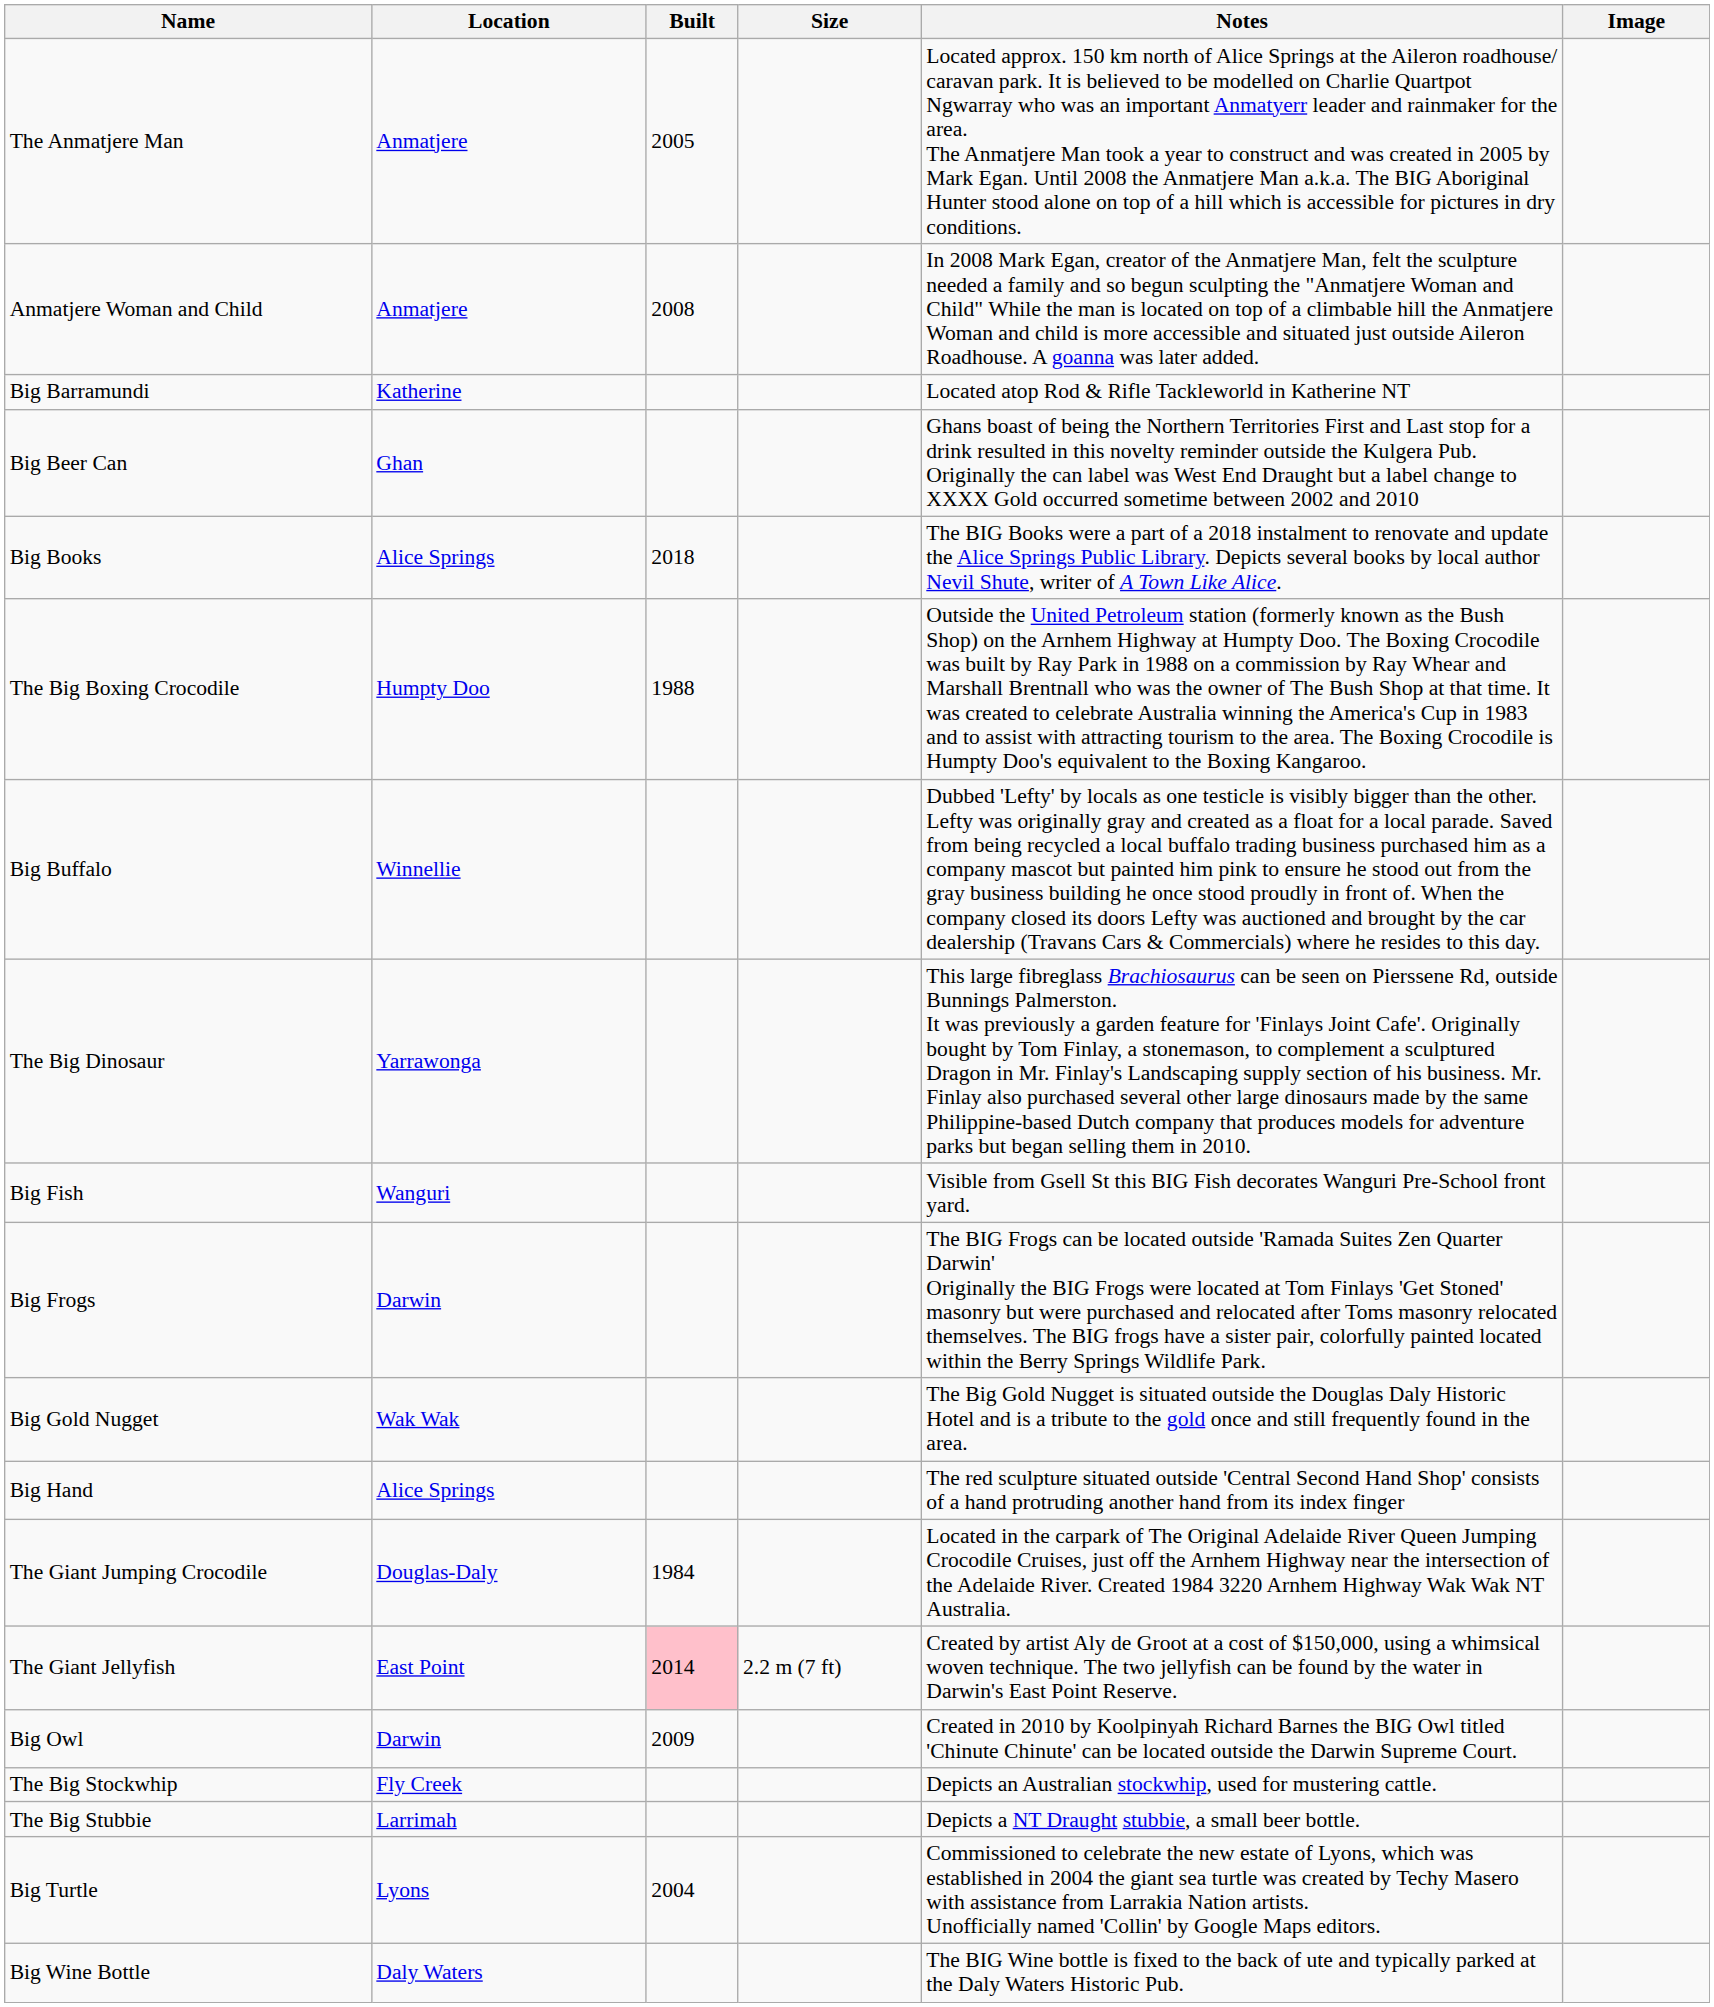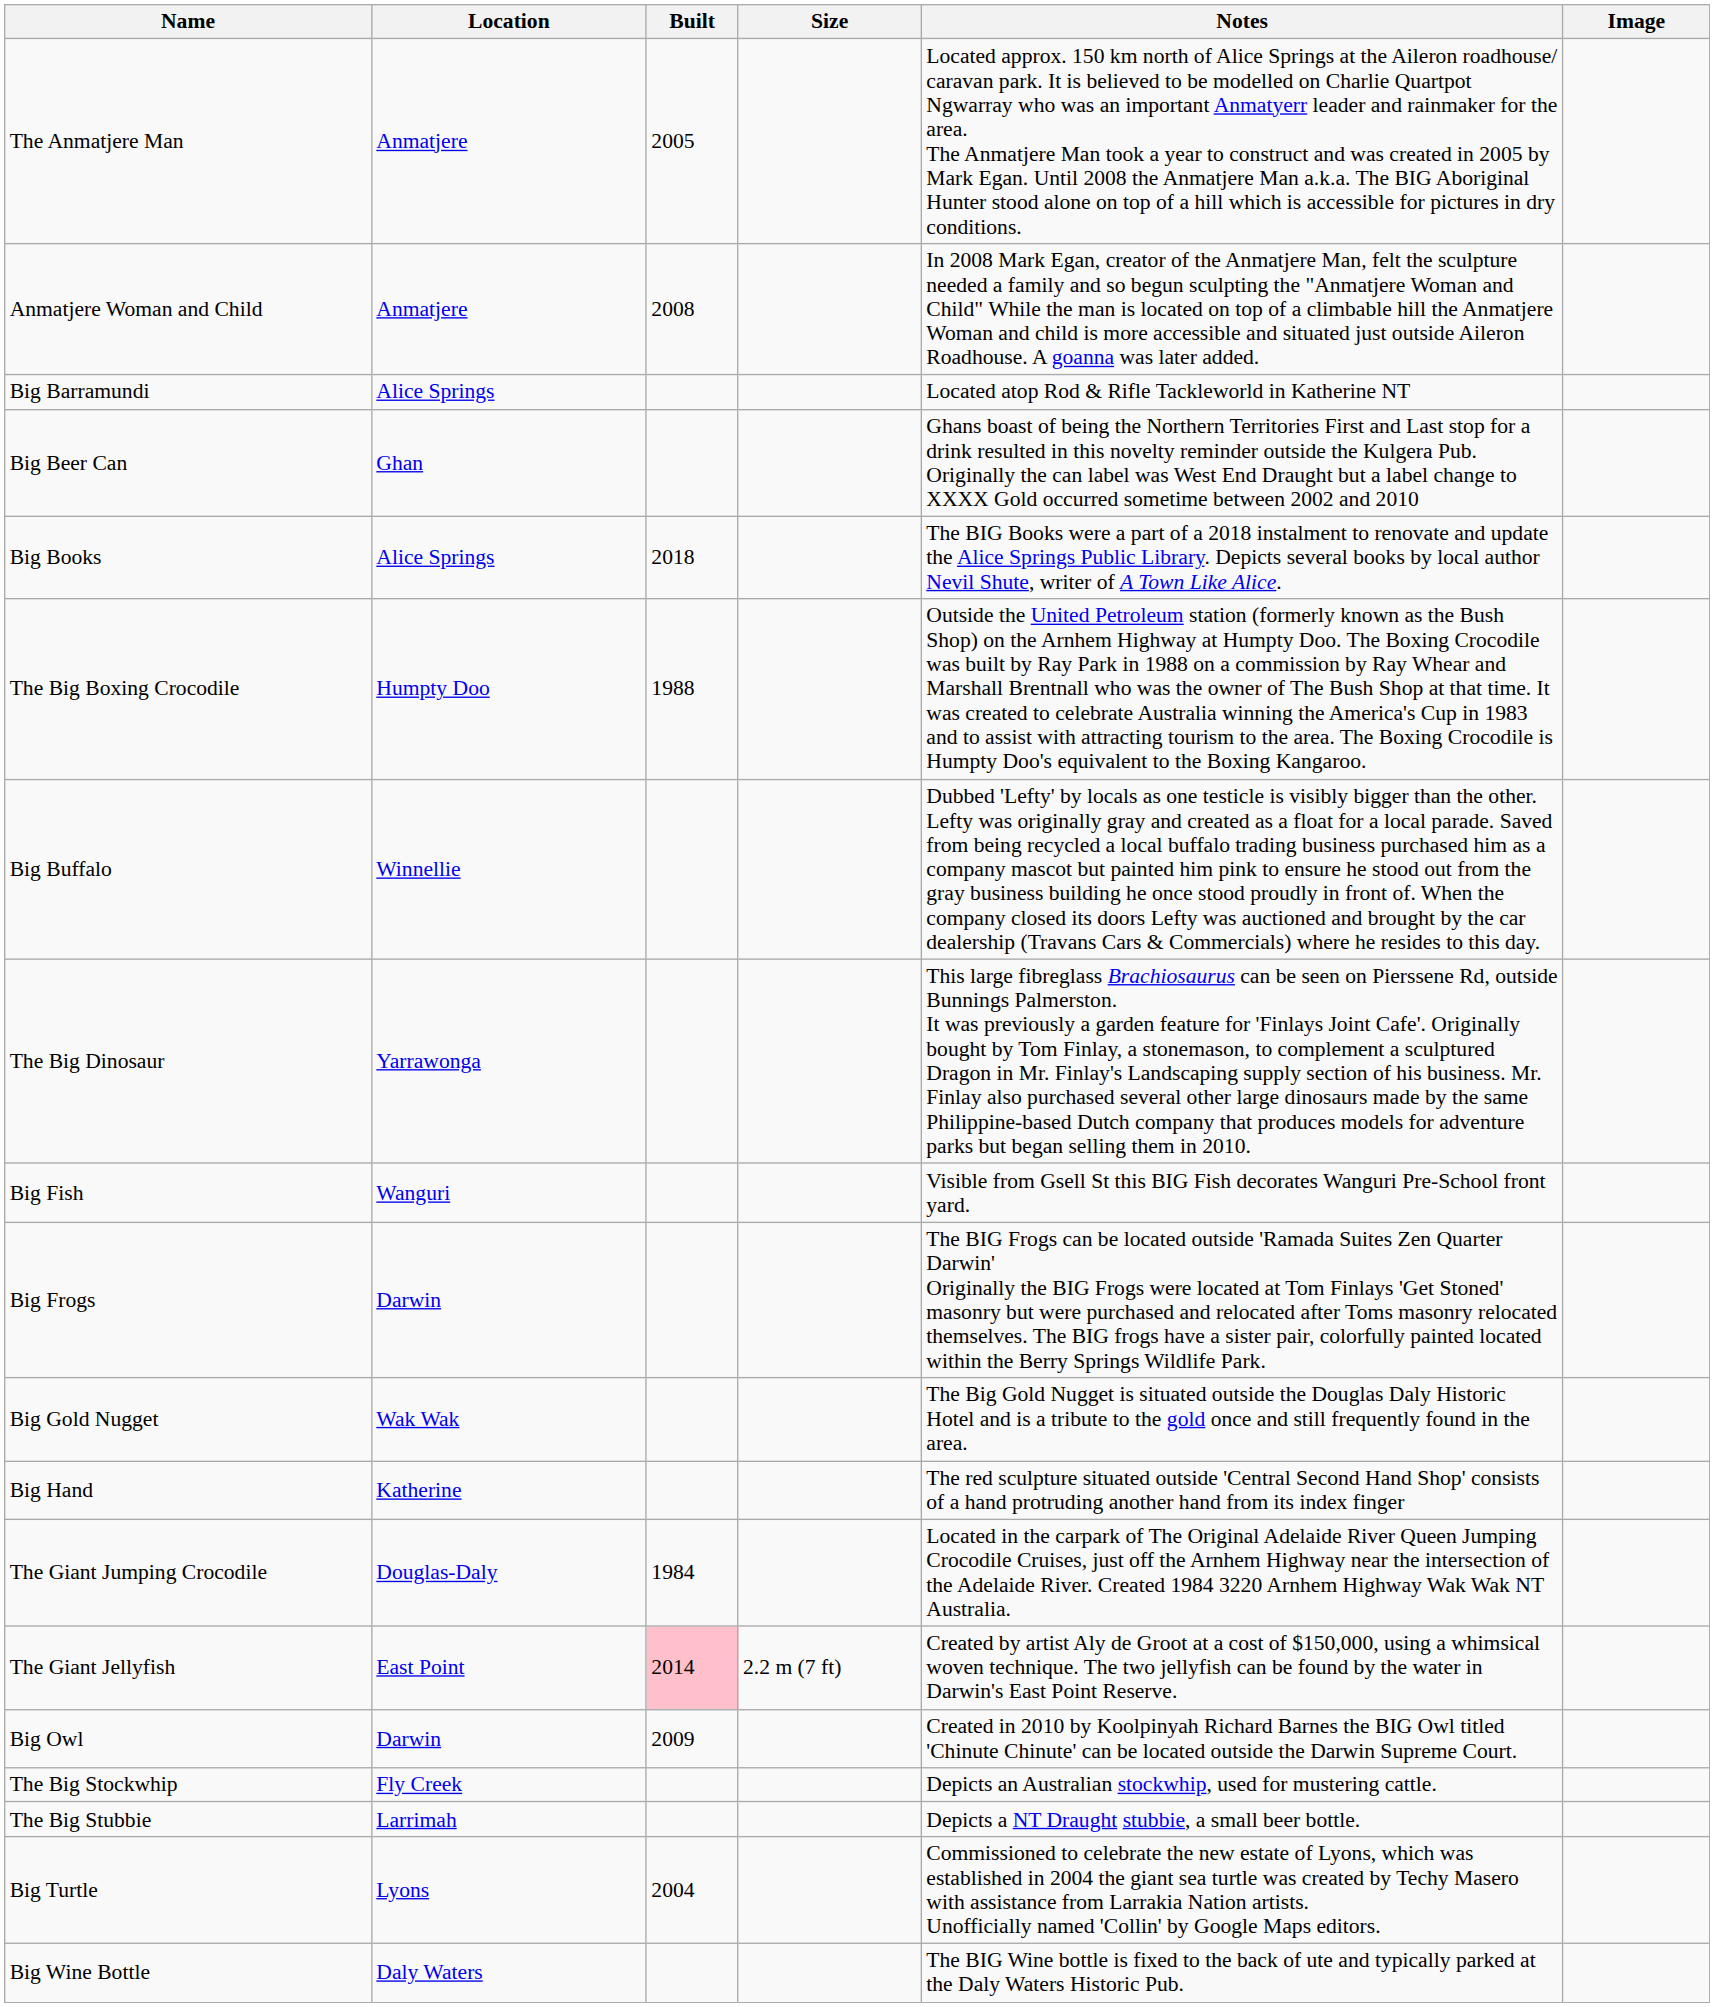Big Barramundi | Location: Katherine -> Alice Springs
Big Hand | Location: Alice Springs -> Katherine
